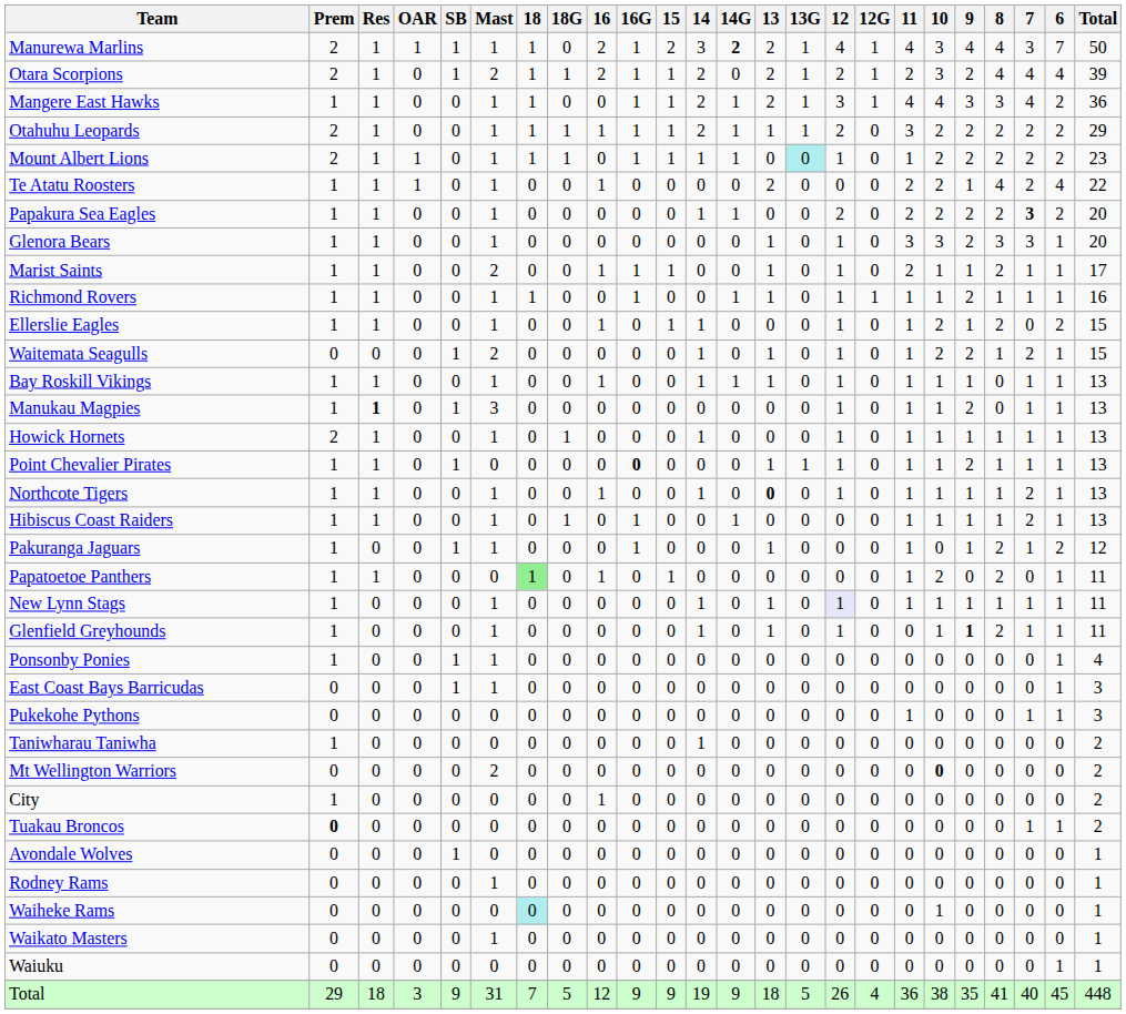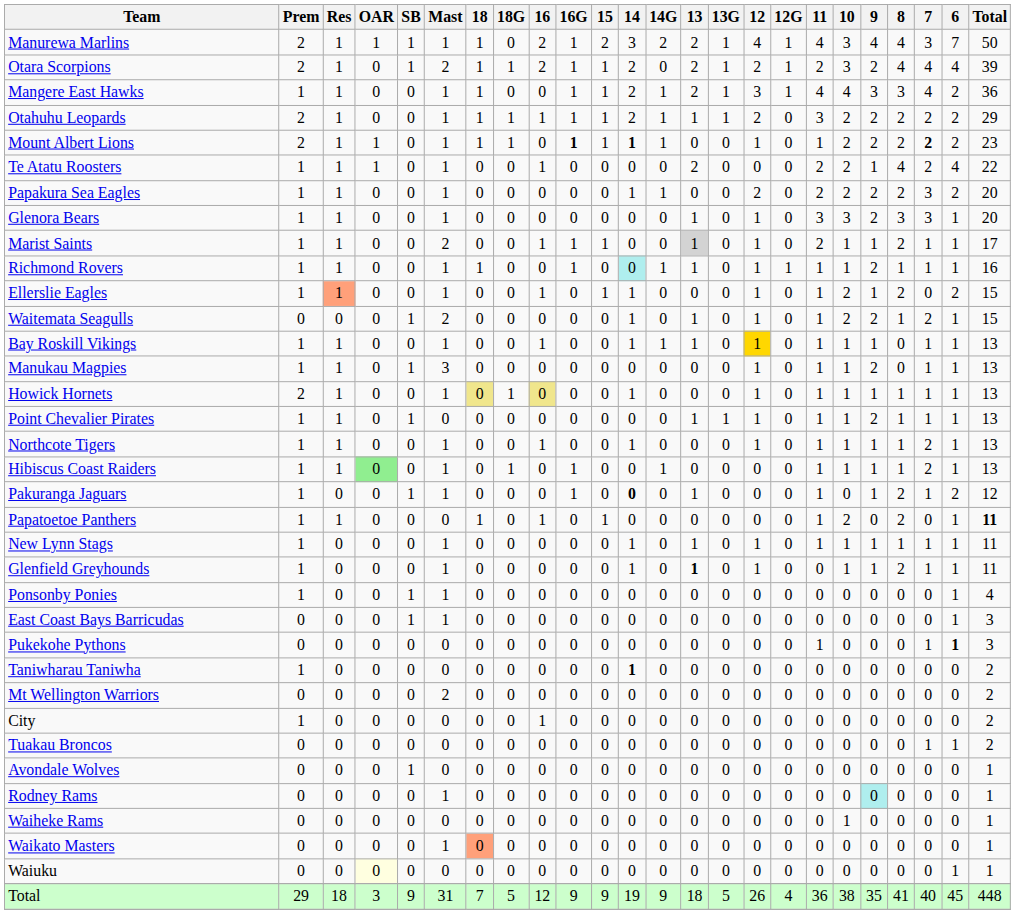Manurewa Marlins | 14G: bold -> normal
Mount Albert Lions | 16G: normal -> bold
Mount Albert Lions | 14: normal -> bold
Mount Albert Lions | 13G: paleturquoise background -> no background
Mount Albert Lions | 7: normal -> bold
Papakura Sea Eagles | 7: bold -> normal
Marist Saints | 13: no background -> lightgrey background
Richmond Rovers | 14: no background -> paleturquoise background
Ellerslie Eagles | Res: no background -> lightsalmon background
Bay Roskill Vikings | 12: no background -> gold background
Manukau Magpies | Res: bold -> normal
Howick Hornets | 18: no background -> khaki background
Howick Hornets | 16: no background -> khaki background
Point Chevalier Pirates | 16G: bold -> normal
Northcote Tigers | 13: bold -> normal
Hibiscus Coast Raiders | OAR: no background -> lightgreen background
Pakuranga Jaguars | 14: normal -> bold
Papatoetoe Panthers | 18: lightgreen background -> no background
Papatoetoe Panthers | Total: normal -> bold
New Lynn Stags | 12: lavender background -> no background
Glenfield Greyhounds | 13: normal -> bold
Glenfield Greyhounds | 9: bold -> normal
Pukekohe Pythons | 6: normal -> bold
Taniwharau Taniwha | 14: normal -> bold
Mt Wellington Warriors | 10: bold -> normal
Tuakau Broncos | Prem: bold -> normal
Rodney Rams | 9: no background -> paleturquoise background
Waiheke Rams | 18: paleturquoise background -> no background
Waikato Masters | 18: no background -> lightsalmon background
Waiuku | OAR: no background -> lightyellow background
